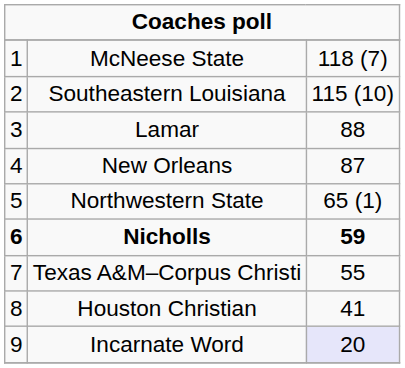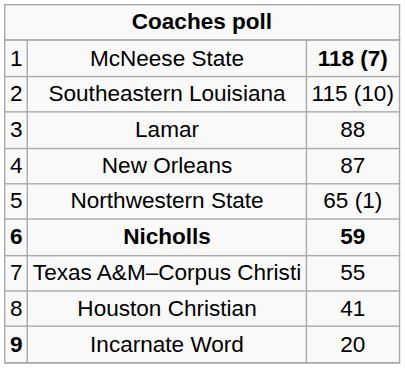McNeese State | column 3: normal -> bold
Incarnate Word | column 1: normal -> bold
Incarnate Word | column 3: lavender background -> no background
